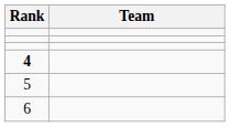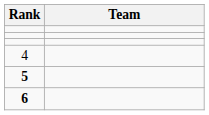row 5 | Rank: bold -> normal
row 6 | Rank: normal -> bold
row 7 | Rank: normal -> bold
